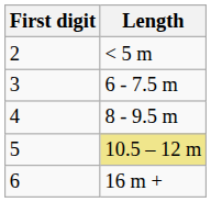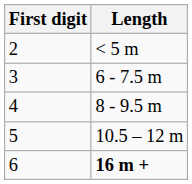5 | Length: khaki background -> no background
6 | Length: normal -> bold
